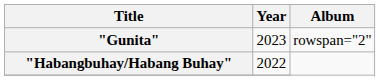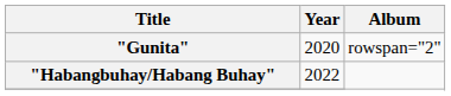"Gunita" | Year: 2023 -> 2020
